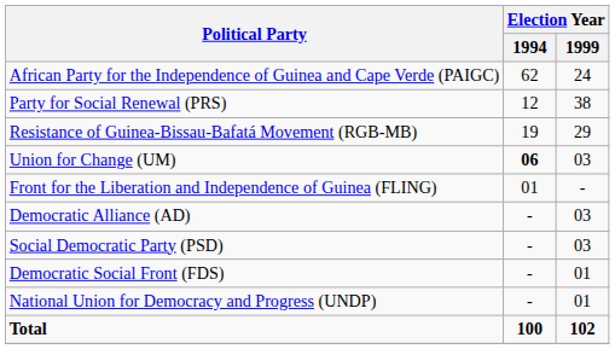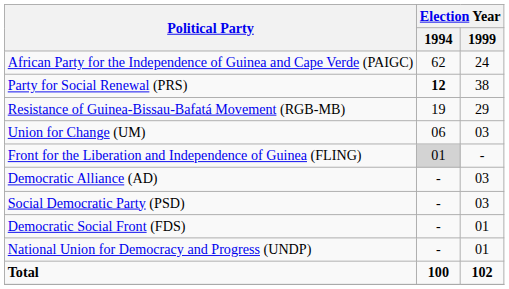Party for Social Renewal (PRS) | Election Year / 1994: normal -> bold
Union for Change (UM) | Election Year / 1994: bold -> normal
Front for the Liberation and Independence of Guinea (FLING) | Election Year / 1994: no background -> lightgrey background
